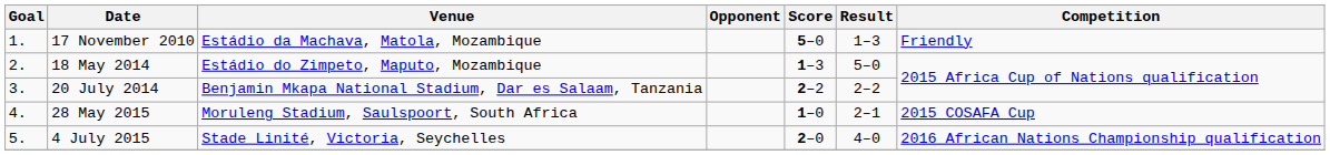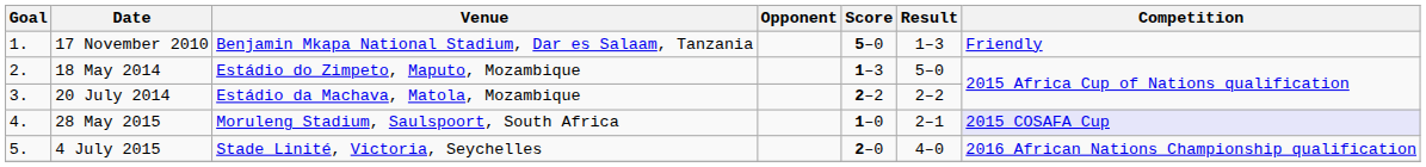17 November 2010 | Venue: Estádio da Machava, Matola, Mozambique -> Benjamin Mkapa National Stadium, Dar es Salaam, Tanzania
20 July 2014 | Venue: Benjamin Mkapa National Stadium, Dar es Salaam, Tanzania -> Estádio da Machava, Matola, Mozambique
28 May 2015 | Competition: no background -> lavender background
